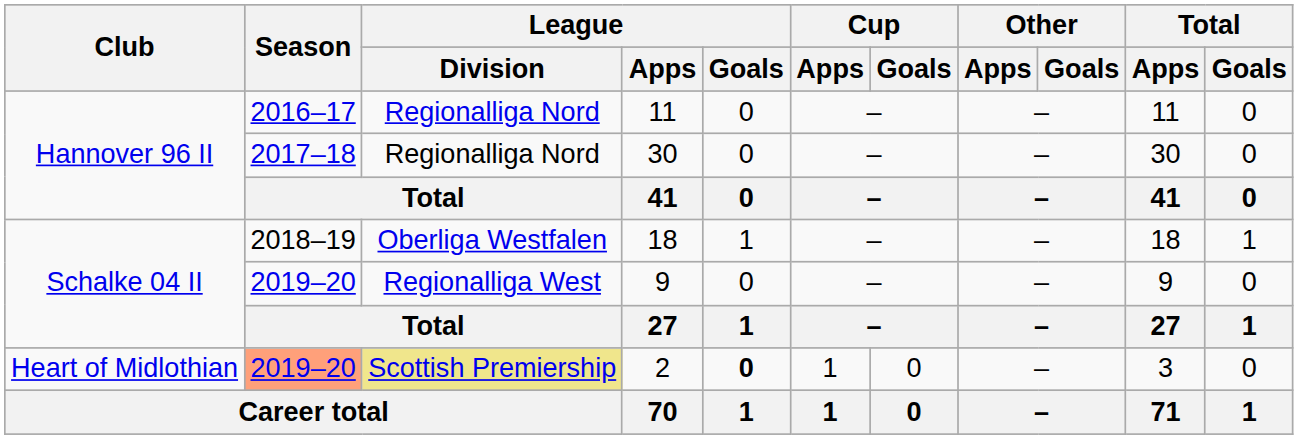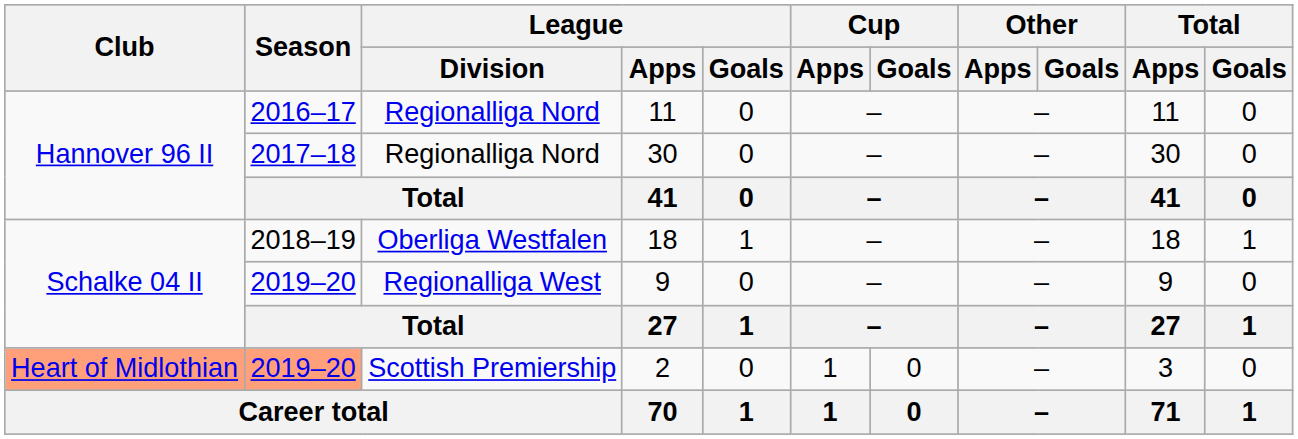2 | Club: no background -> lightsalmon background
2 | League / Division: khaki background -> no background
2 | League / Goals: bold -> normal
